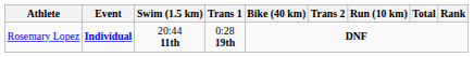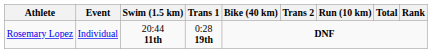Rosemary Lopez | Event: bold -> normal
